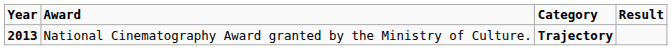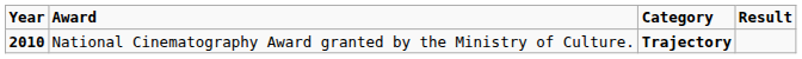row 2 | Year: 2013 -> 2010
